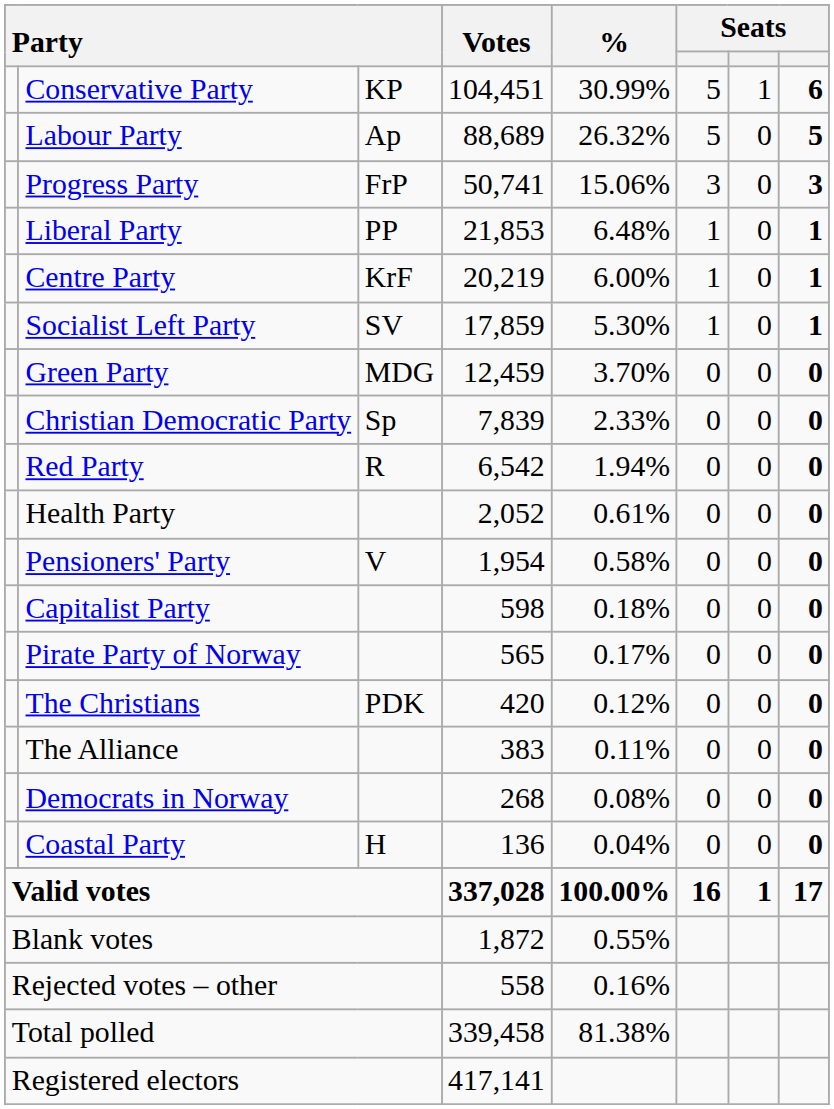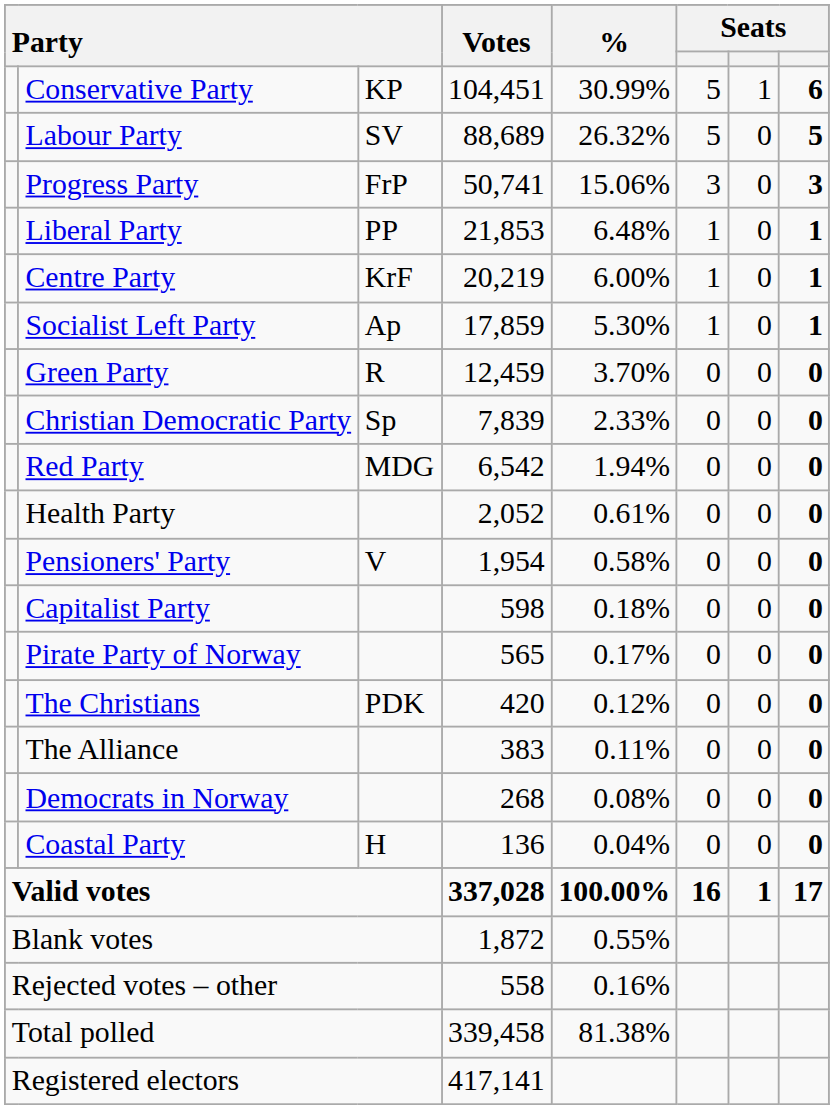Labour Party | column 3: Ap -> SV
Socialist Left Party | column 3: SV -> Ap
Green Party | column 3: MDG -> R
Red Party | column 3: R -> MDG
